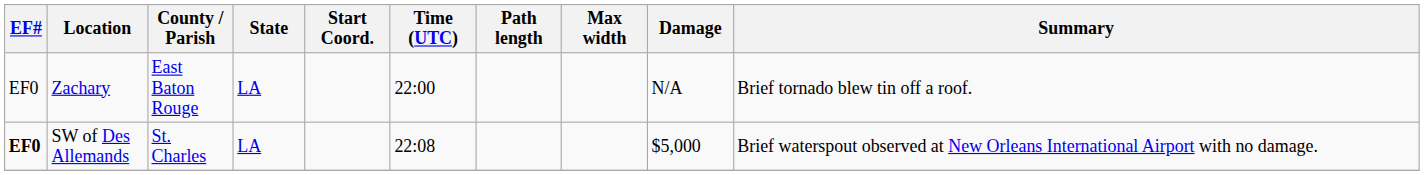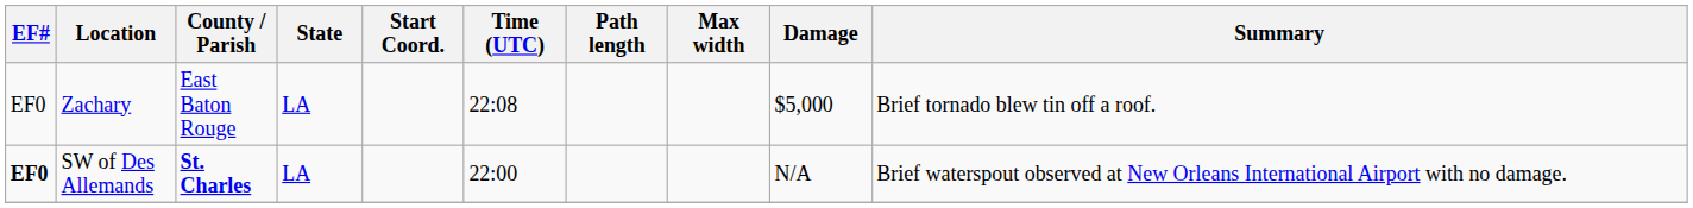Zachary | Time (UTC): 22:00 -> 22:08
Zachary | Damage: N/A -> $5,000
SW of Des Allemands | County / Parish: normal -> bold
SW of Des Allemands | Time (UTC): 22:08 -> 22:00
SW of Des Allemands | Damage: $5,000 -> N/A
